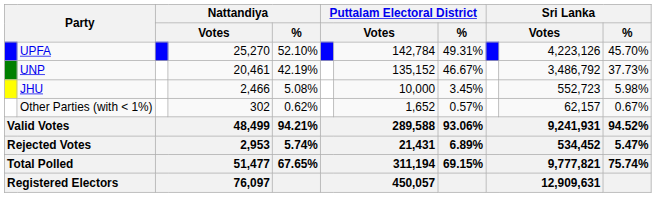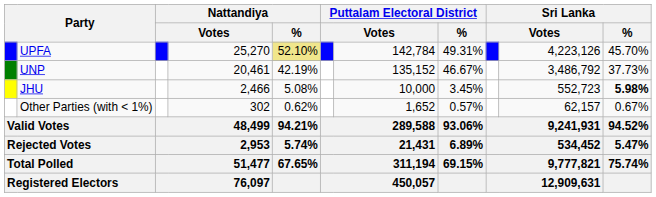UPFA | Nattandiya / %: no background -> khaki background
JHU | Sri Lanka / %: normal -> bold
